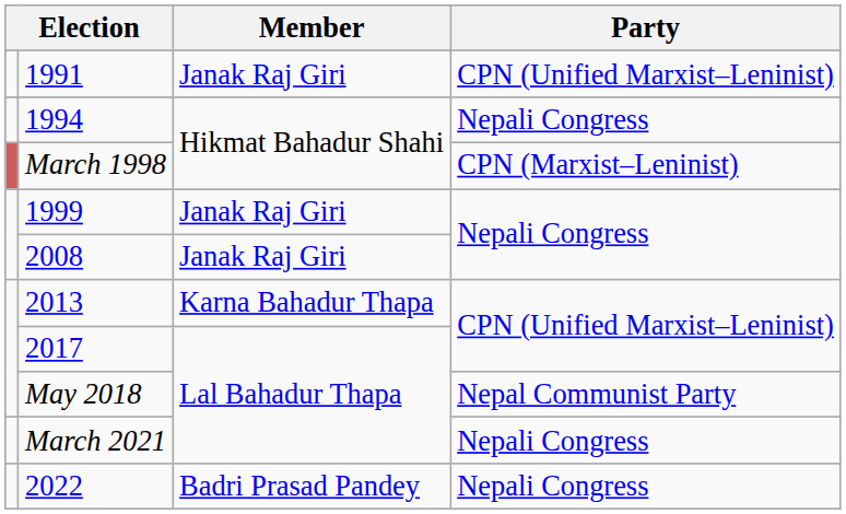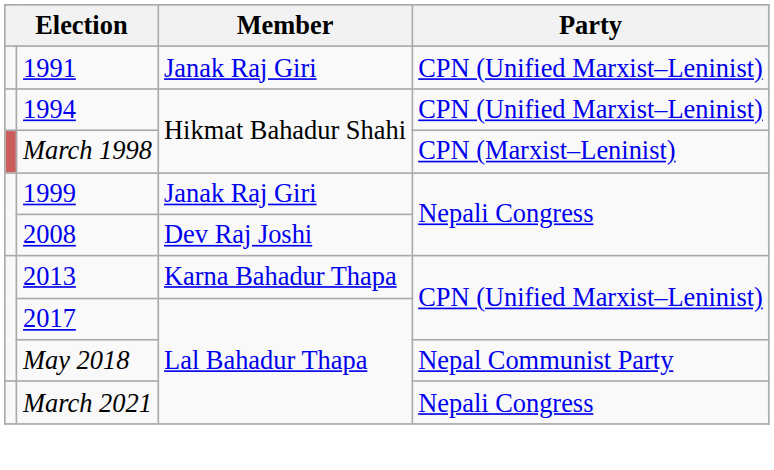1994 | Party: Nepali Congress -> CPN (Unified Marxist–Leninist)
2008 | Member: Janak Raj Giri -> Dev Raj Joshi
- row: 2022 | Badri Prasad Pandey | Nepali Congress
